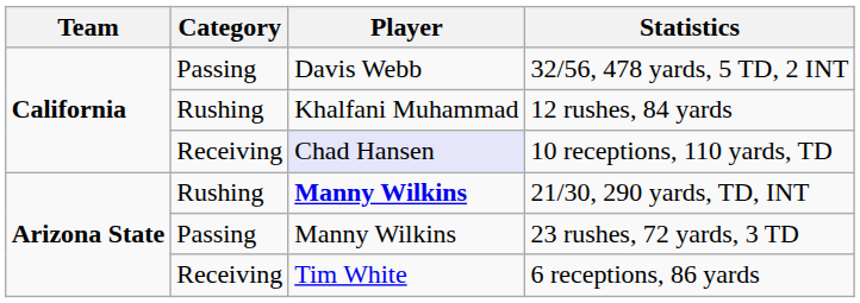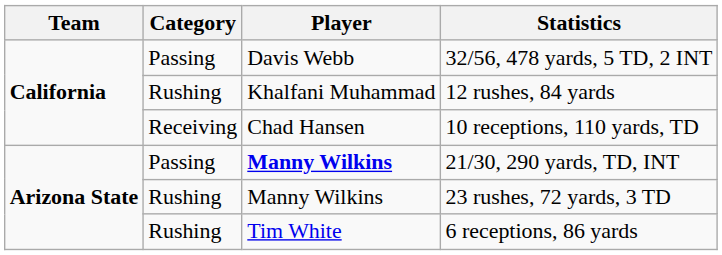10 receptions, 110 yards, TD | Player: lavender background -> no background
21/30, 290 yards, TD, INT | Category: Rushing -> Passing
23 rushes, 72 yards, 3 TD | Category: Passing -> Rushing
6 receptions, 86 yards | Category: Receiving -> Rushing
